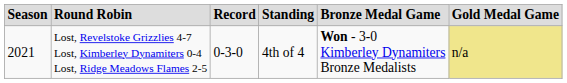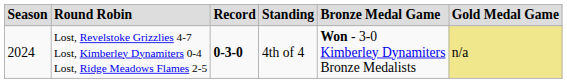row 2 | column 1: 2021 -> 2024
row 2 | column 3: normal -> bold
